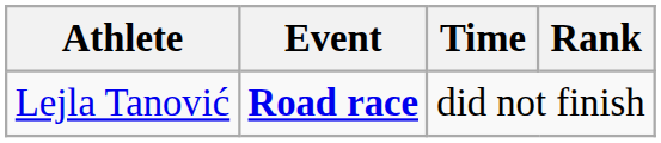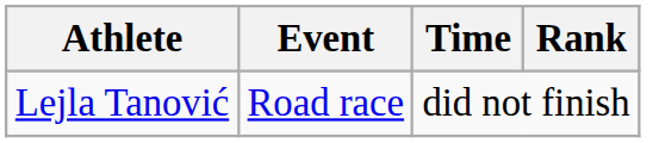Lejla Tanović | Event: bold -> normal
